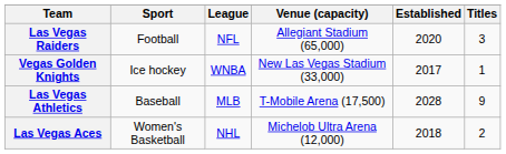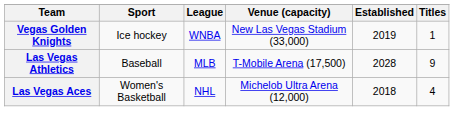- row: Las Vegas Raiders | Football | NFL | Allegiant Stadium (65,000) | 2020 | 3
Vegas Golden Knights | Established: 2017 -> 2019
Las Vegas Aces | Titles: 2 -> 4
